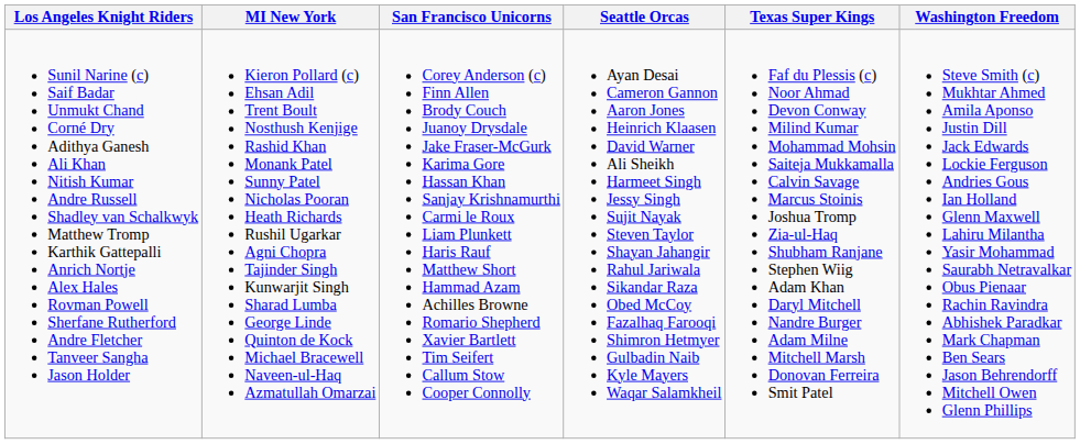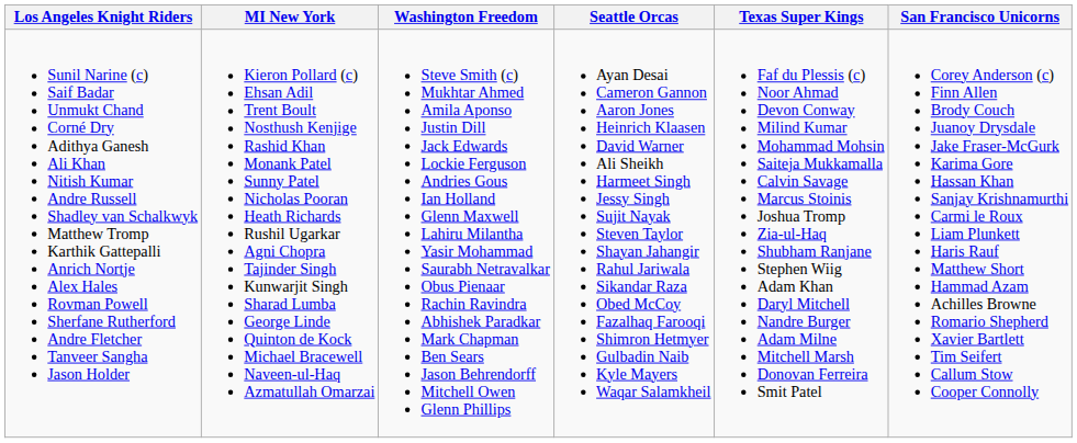columns swapped: San Francisco Unicorns <-> Washington Freedom
